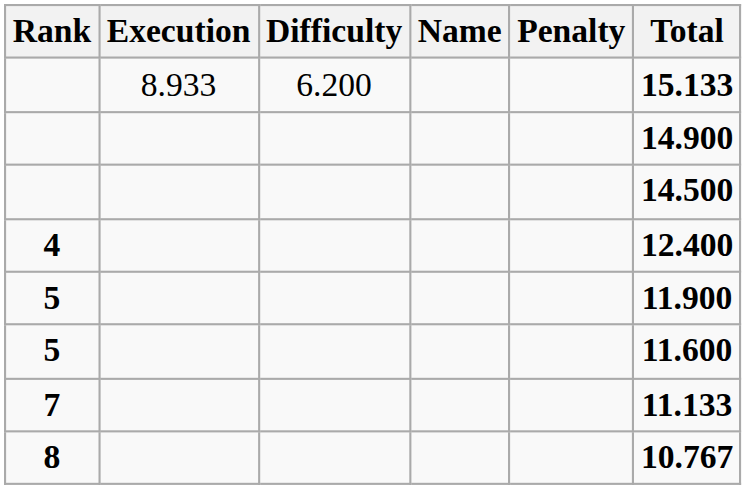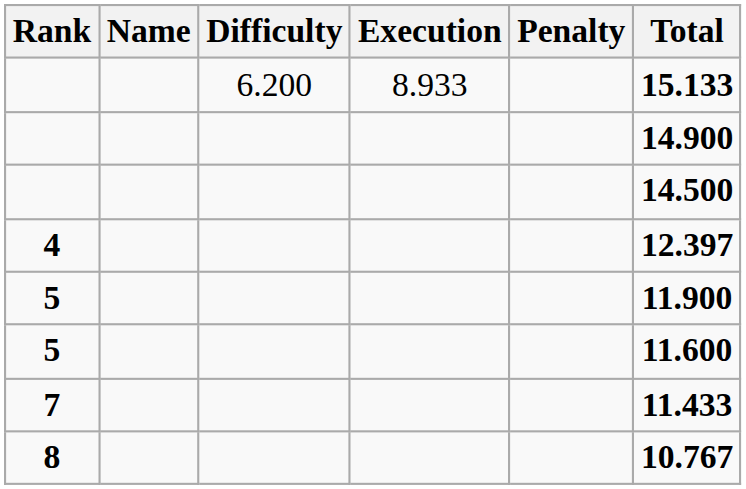columns swapped: Name <-> Execution
4 | Total: 12.400 -> 12.397
7 | Total: 11.133 -> 11.433
